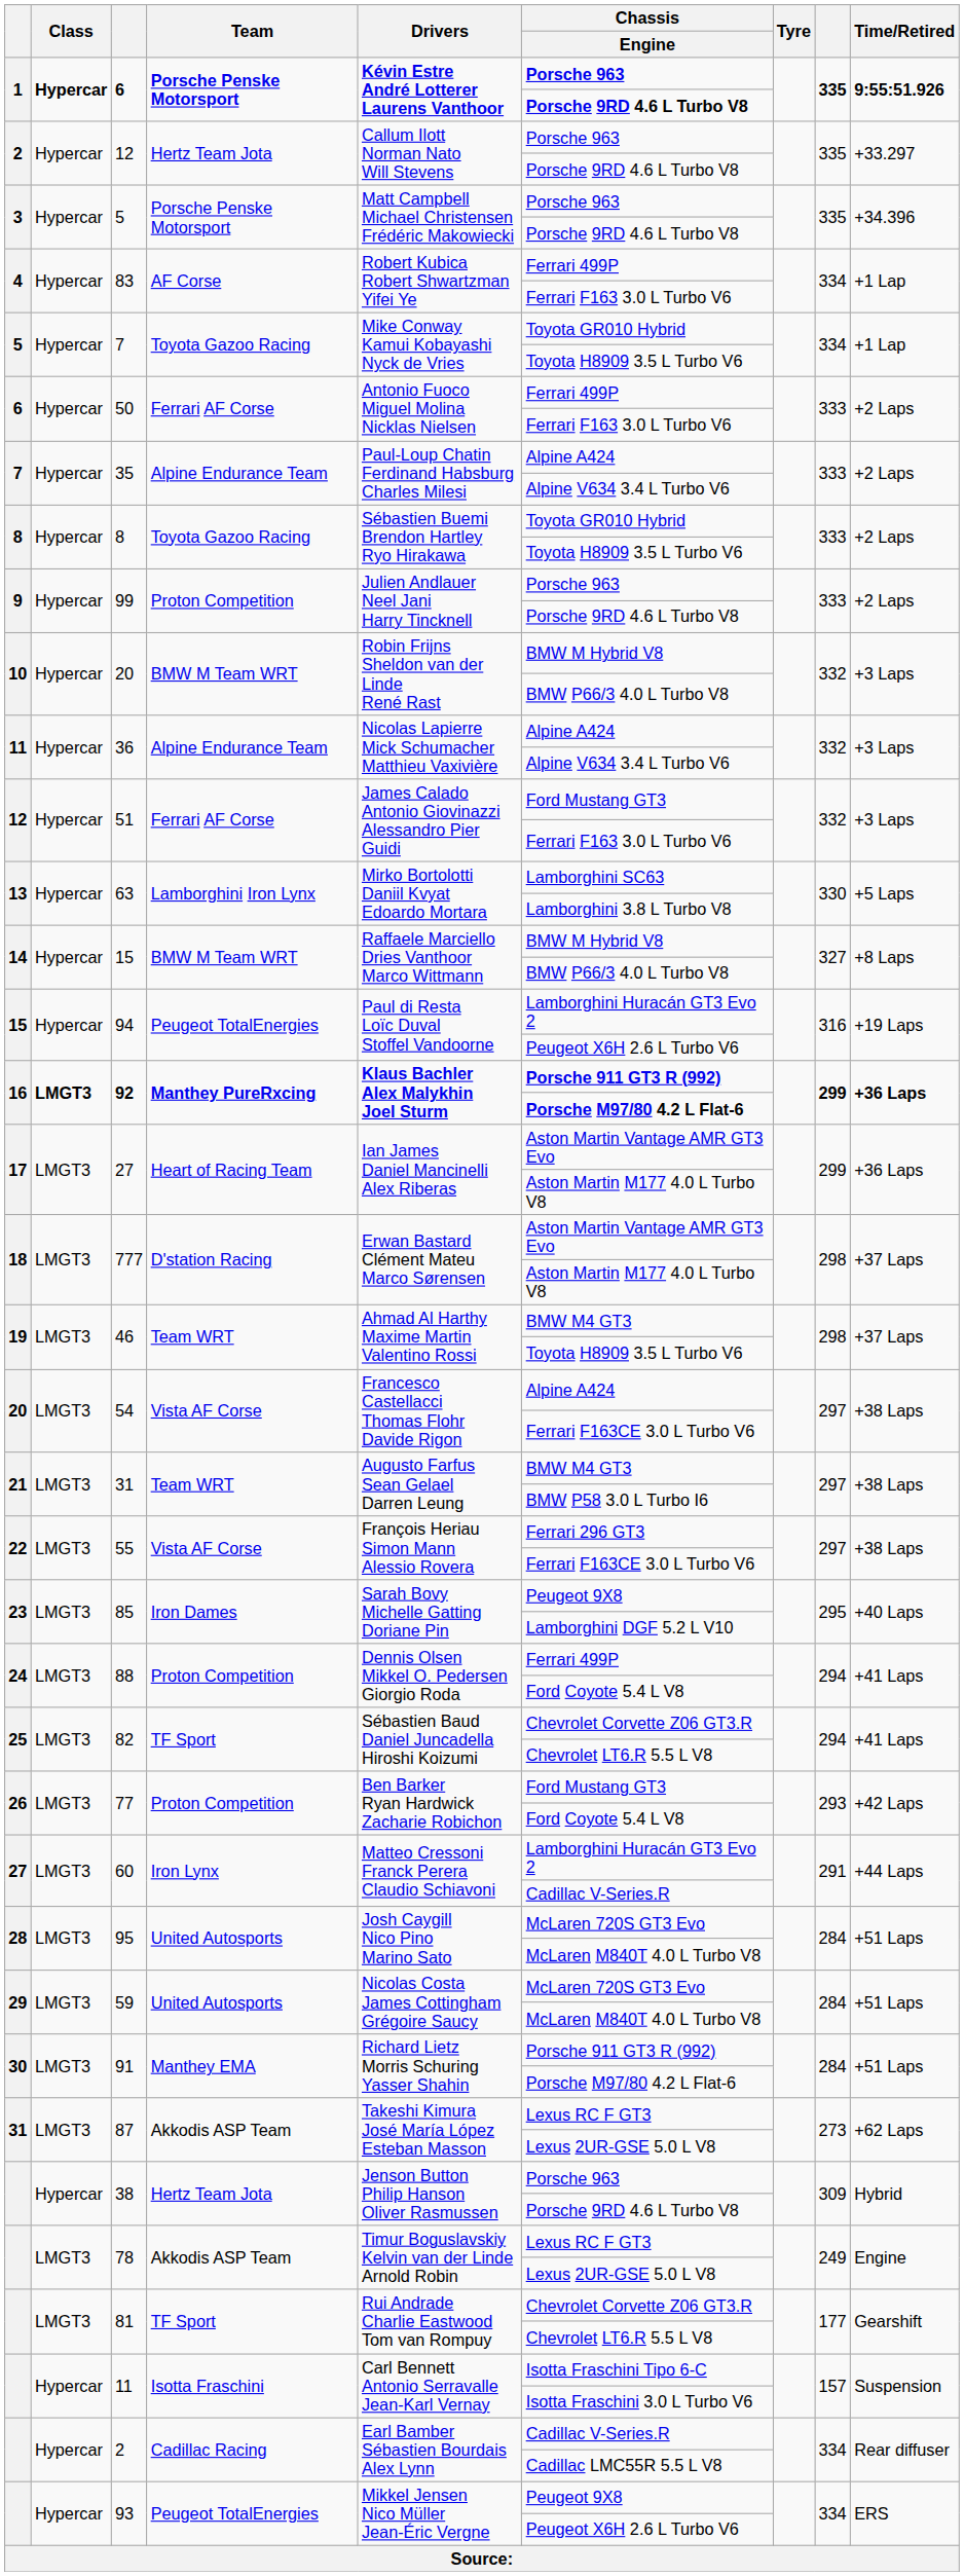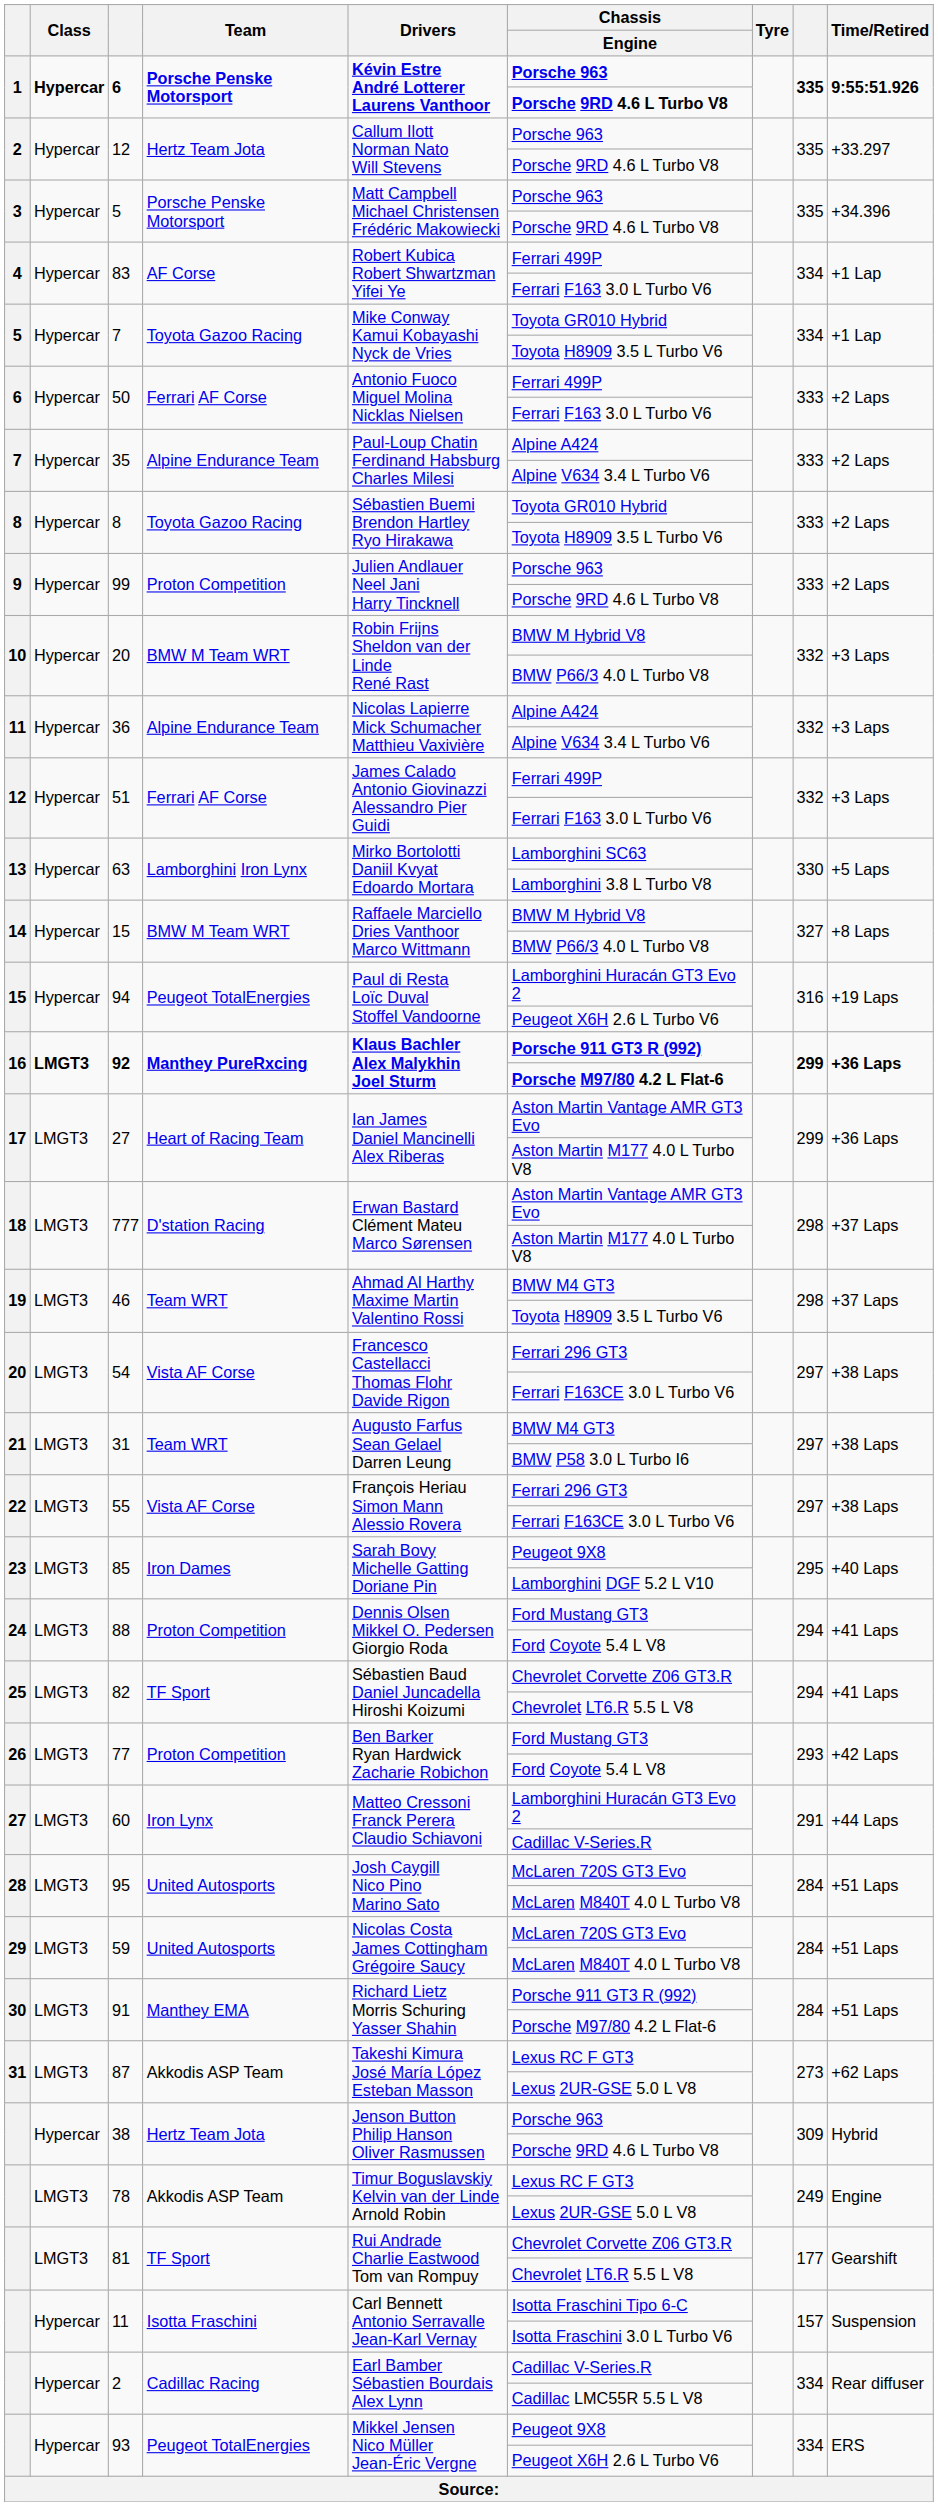row 25 | Chassis / Engine: Ford Mustang GT3 -> Ferrari 499P
row 41 | Chassis / Engine: Alpine A424 -> Ferrari 296 GT3
row 49 | Chassis / Engine: Ferrari 499P -> Ford Mustang GT3
